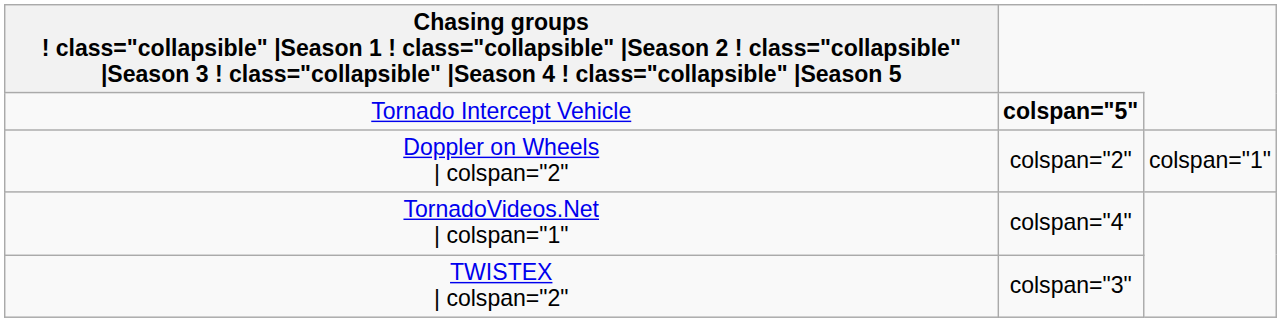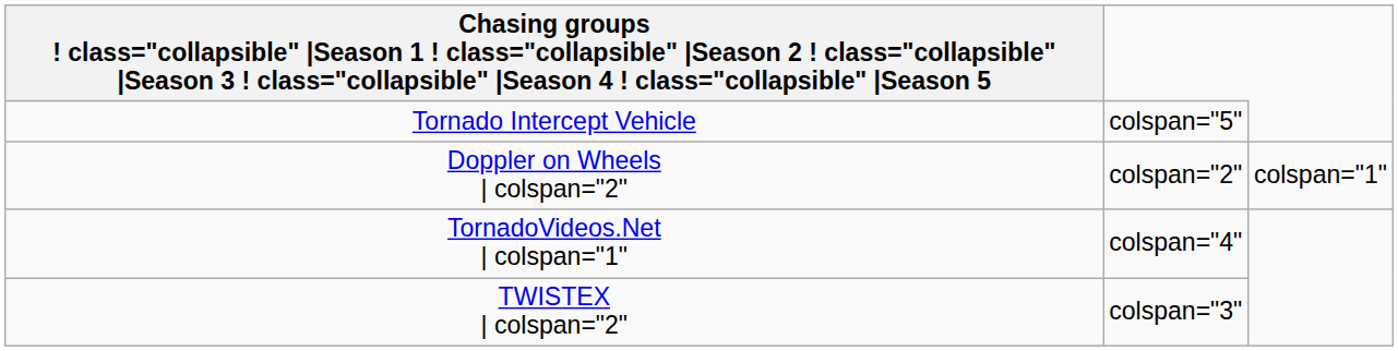Tornado Intercept Vehicle | column 2: bold -> normal
